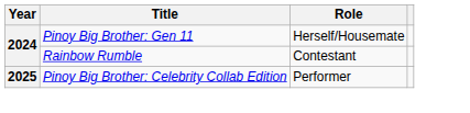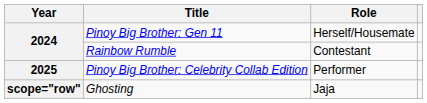+ row: scope="row" | Ghosting | Jaja
